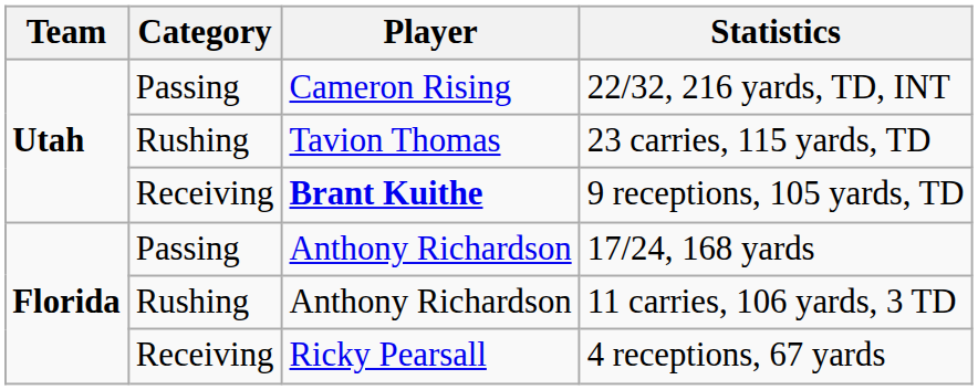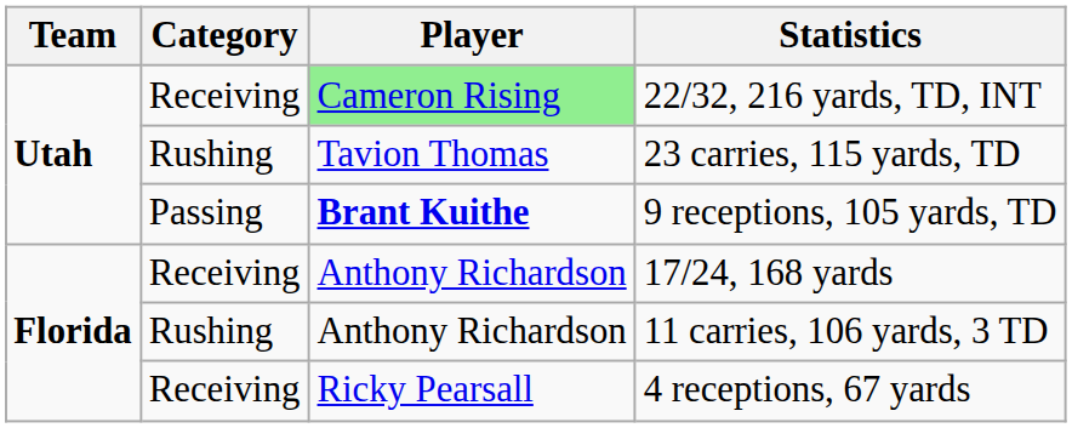22/32, 216 yards, TD, INT | Category: Passing -> Receiving
22/32, 216 yards, TD, INT | Player: no background -> lightgreen background
9 receptions, 105 yards, TD | Category: Receiving -> Passing
17/24, 168 yards | Category: Passing -> Receiving
